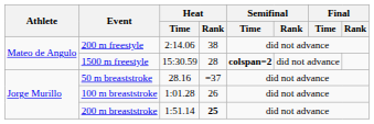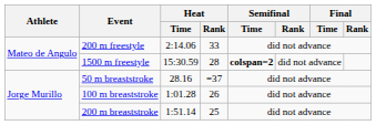200 m freestyle | Heat / Rank: 38 -> 33
200 m breaststroke | Heat / Rank: bold -> normal
